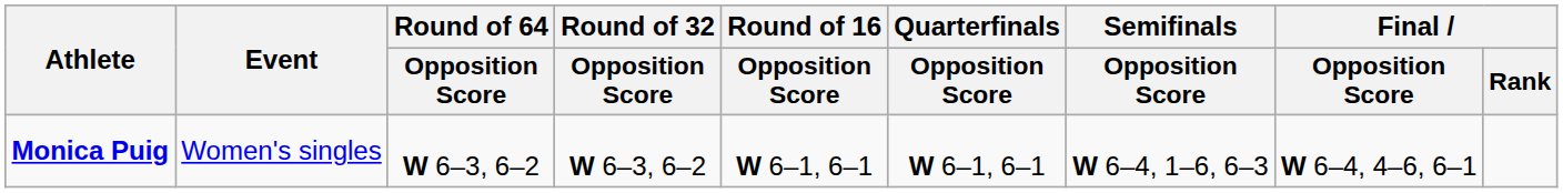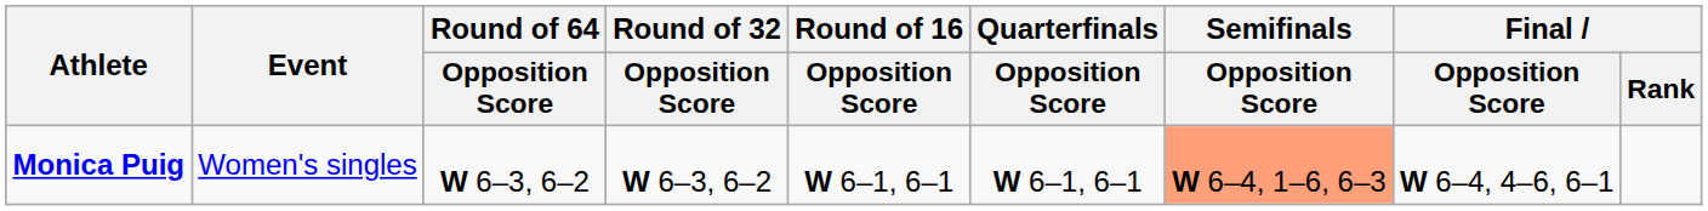Monica Puig | Semifinals / Opposition Score: no background -> lightsalmon background
